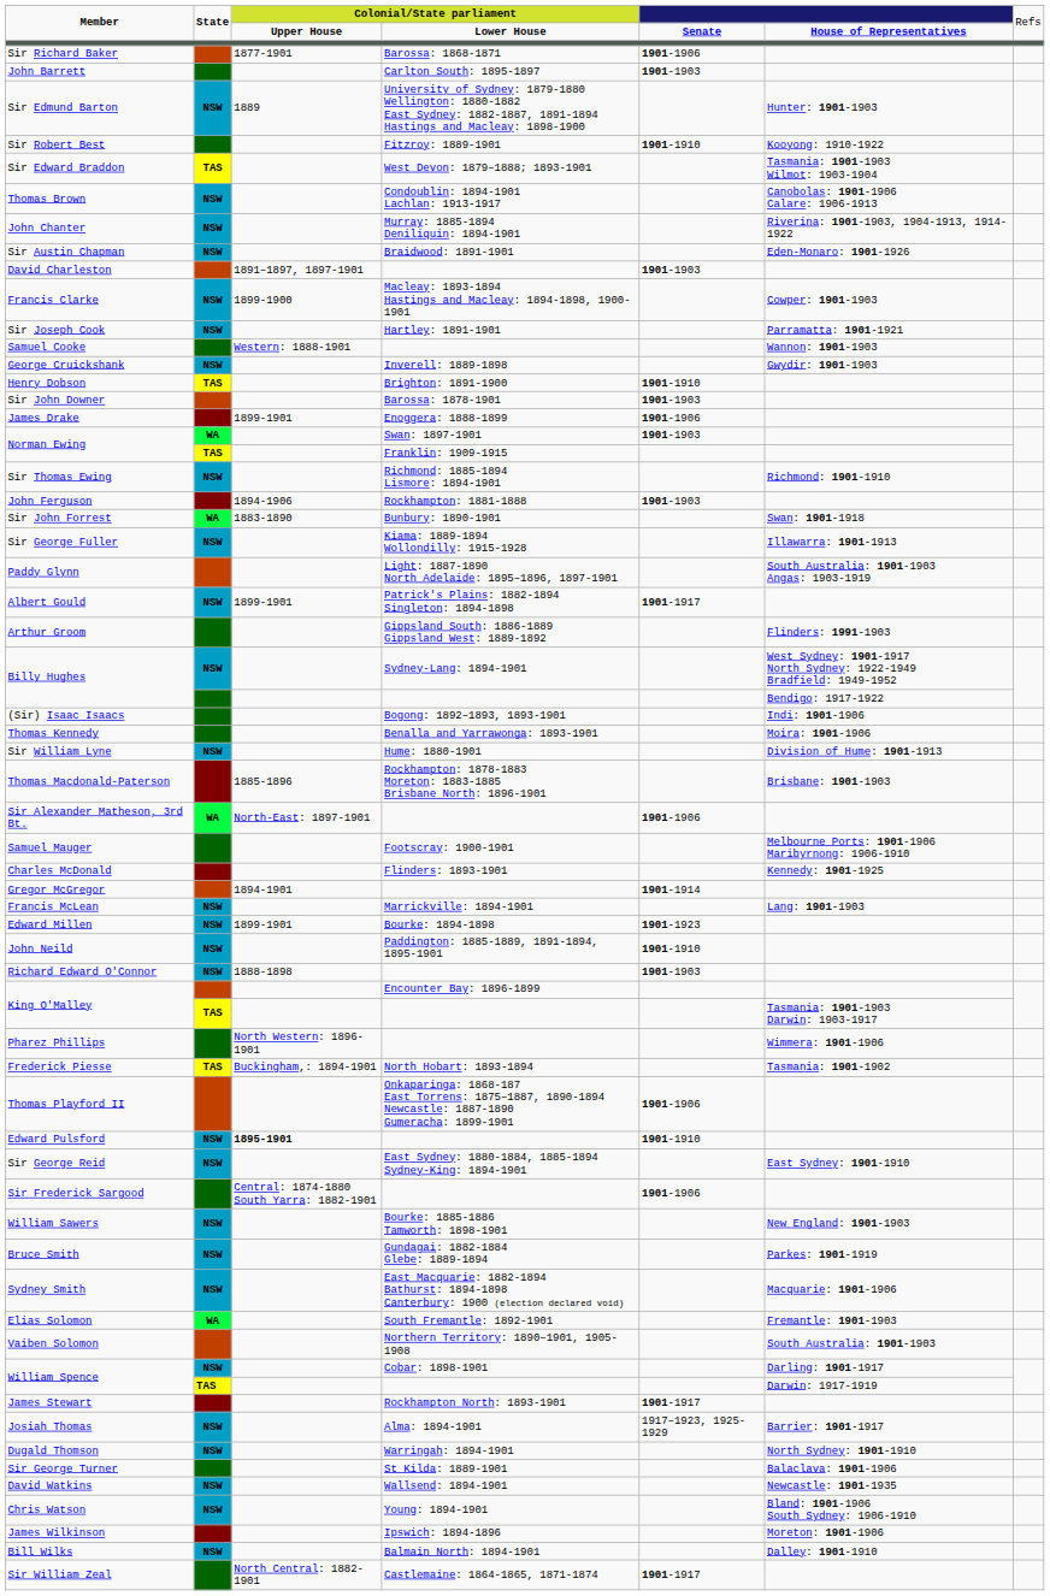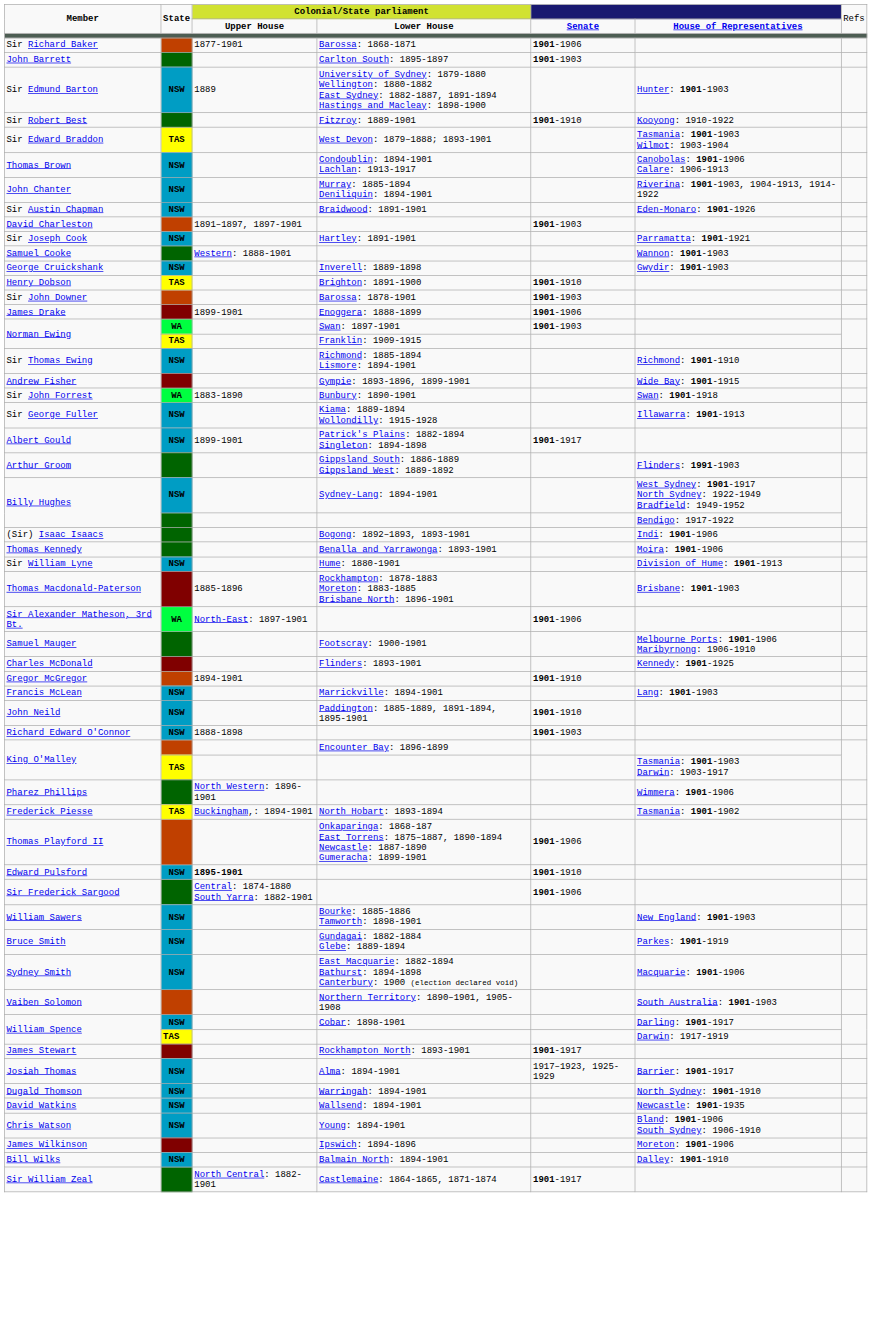- row: Francis Clarke | NSW | 1899-1900 | Macleay: 1893-1894 Hastings and Macleay: 1894-1898, 1900-1901 | Cowper: 1901-1903
- row: John Ferguson | 1894-1906 | Rockhampton: 1881-1888 | 1901-1903
+ row: Andrew Fisher | Gympie: 1893-1896, 1899-1901 | Wide Bay: 1901-1915
- row: Paddy Glynn | Light: 1887-1890 North Adelaide: 1895–1896, 1897-1901 | South Australia: 1901-1903 Angas: 1903-1919
Gregor McGregor | column 5: 1901-1914 -> 1901-1910
- row: Edward Millen | NSW | 1899-1901 | Bourke: 1894-1898 | 1901-1923
- row: Sir George Reid | NSW | East Sydney: 1880-1884, 1885-1894 Sydney-King: 1894-1901 | East Sydney: 1901-1910
- row: Elias Solomon | WA | South Fremantle: 1892-1901 | Fremantle: 1901-1903
- row: Sir George Turner | St Kilda: 1889-1901 | Balaclava: 1901-1906
